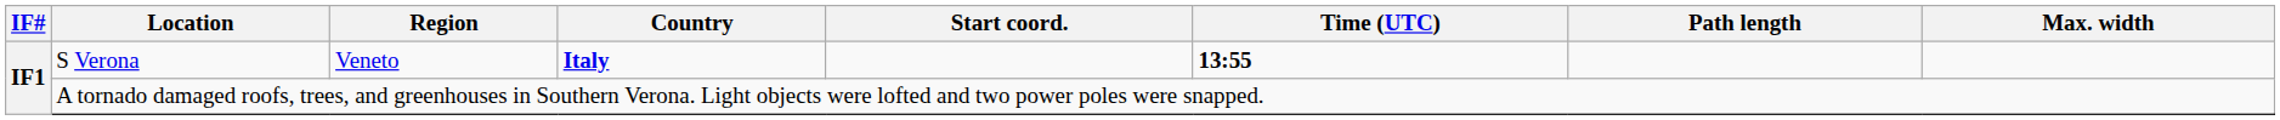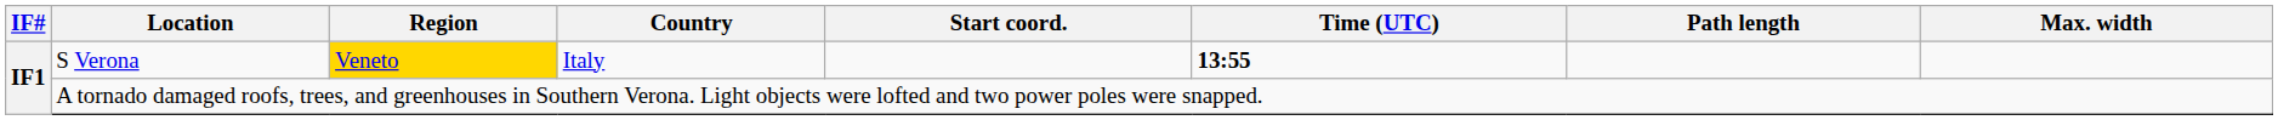S Verona | Region: no background -> gold background
S Verona | Country: bold -> normal
